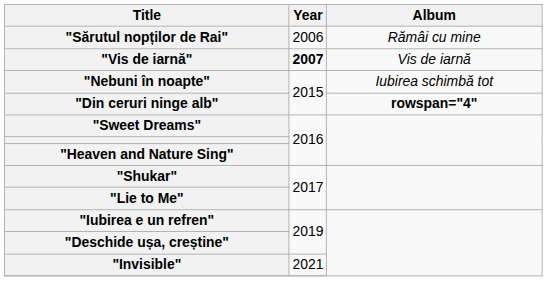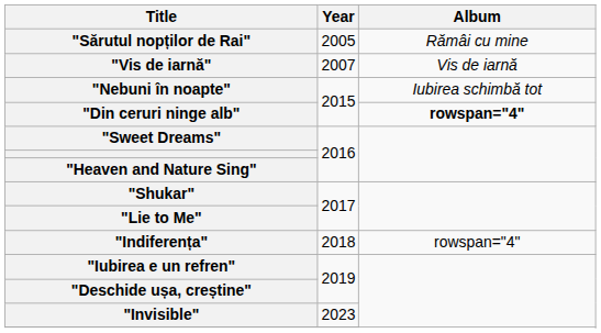"Sărutul nopților de Rai" | Year: 2006 -> 2005
"Vis de iarnă" | Year: bold -> normal
+ row: "Indiferența" | 2018 | rowspan="4"
"Invisible" | Year: 2021 -> 2023
